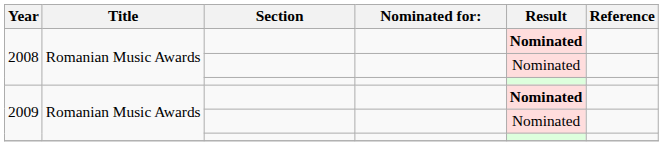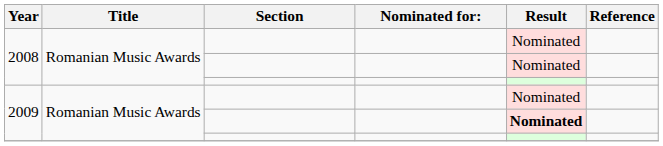row 2 | Result: bold -> normal
row 5 | Result: bold -> normal
row 6 | Result: normal -> bold
